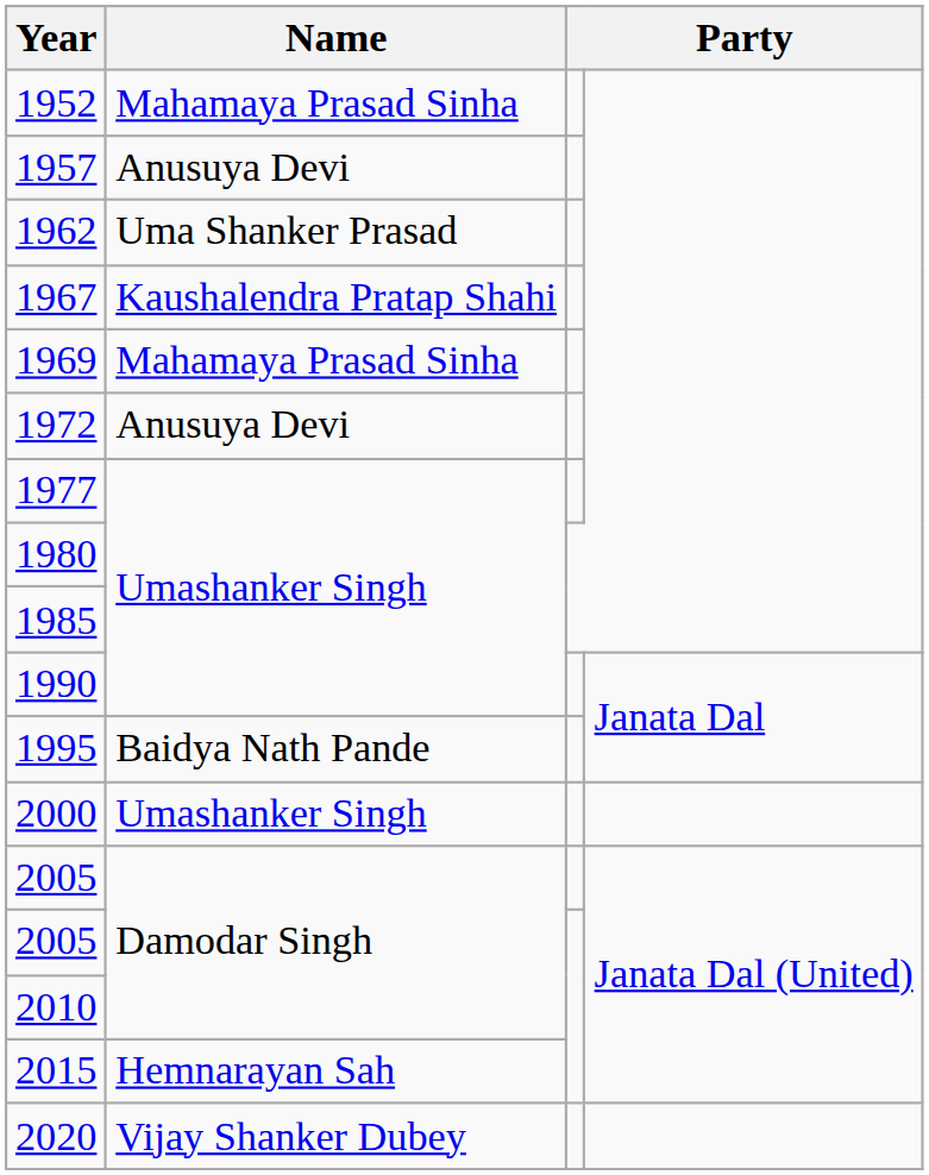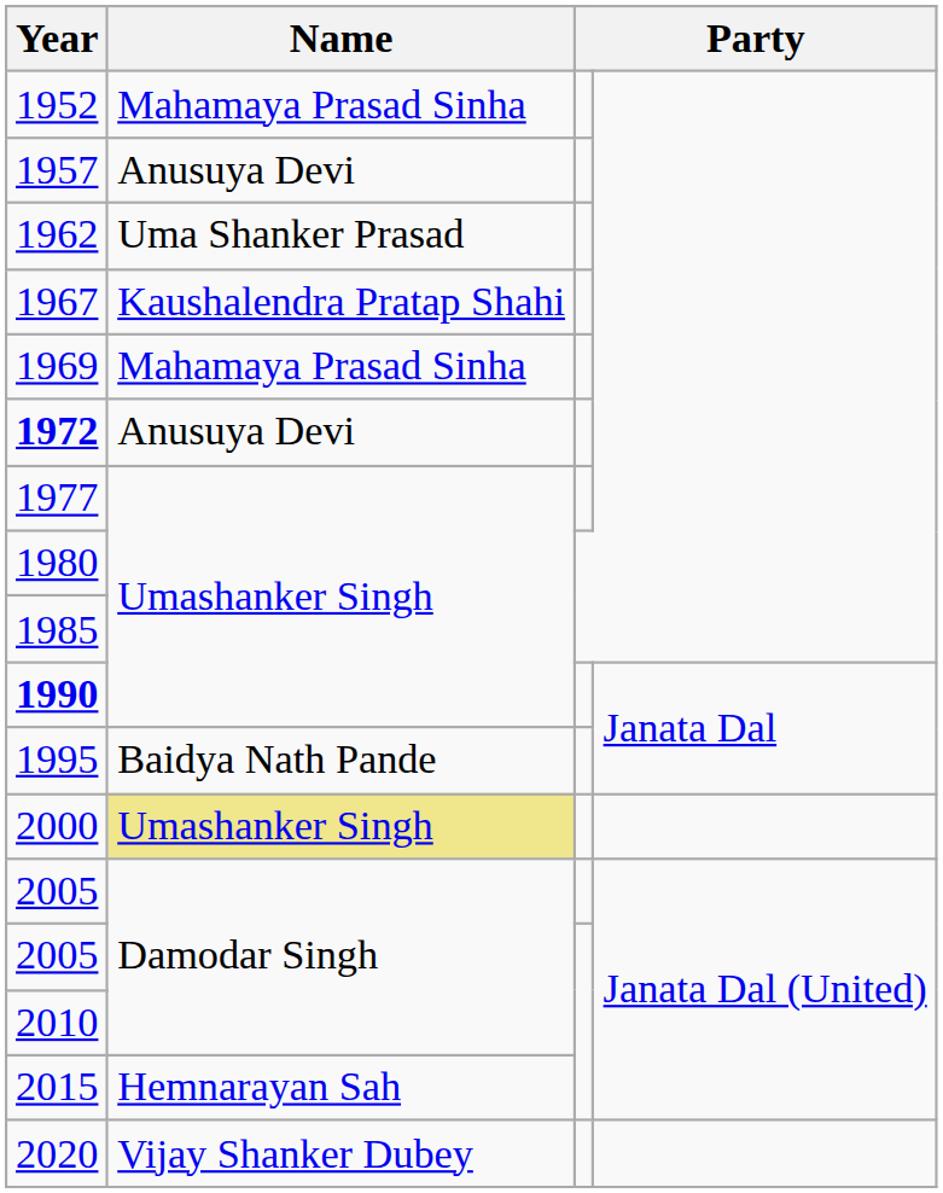1972 | Year: normal -> bold
1990 | Year: normal -> bold
2000 | Name: no background -> khaki background
